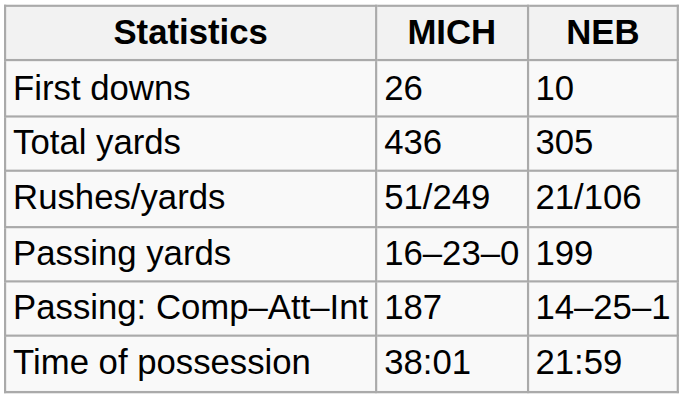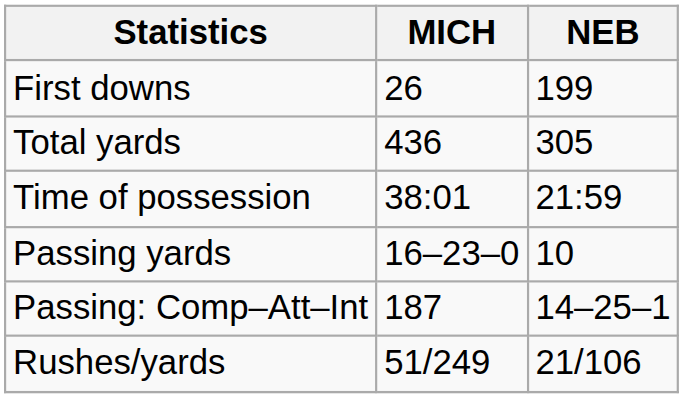First downs | NEB: 10 -> 199
rows swapped: Rushes/yards <-> Time of possession
Passing yards | NEB: 199 -> 10
